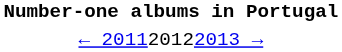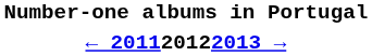row 2 | column 1: normal -> bold
